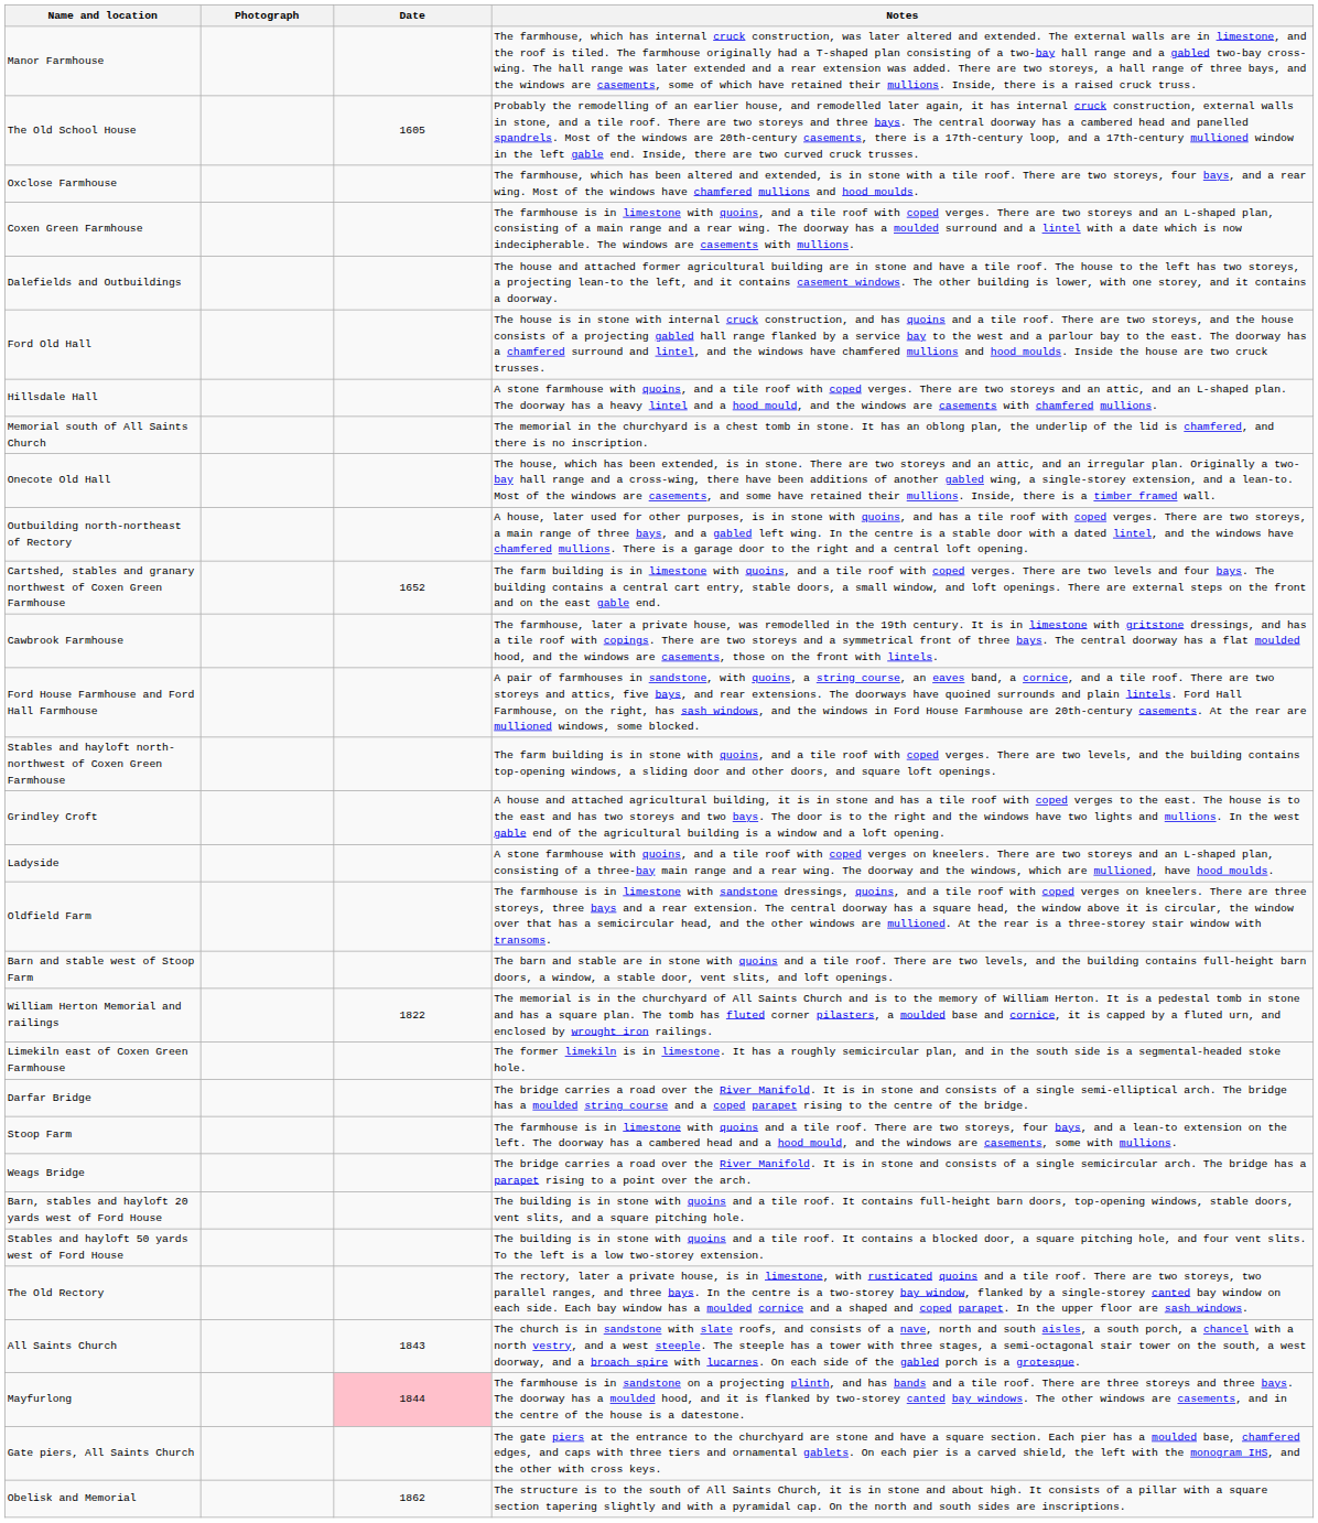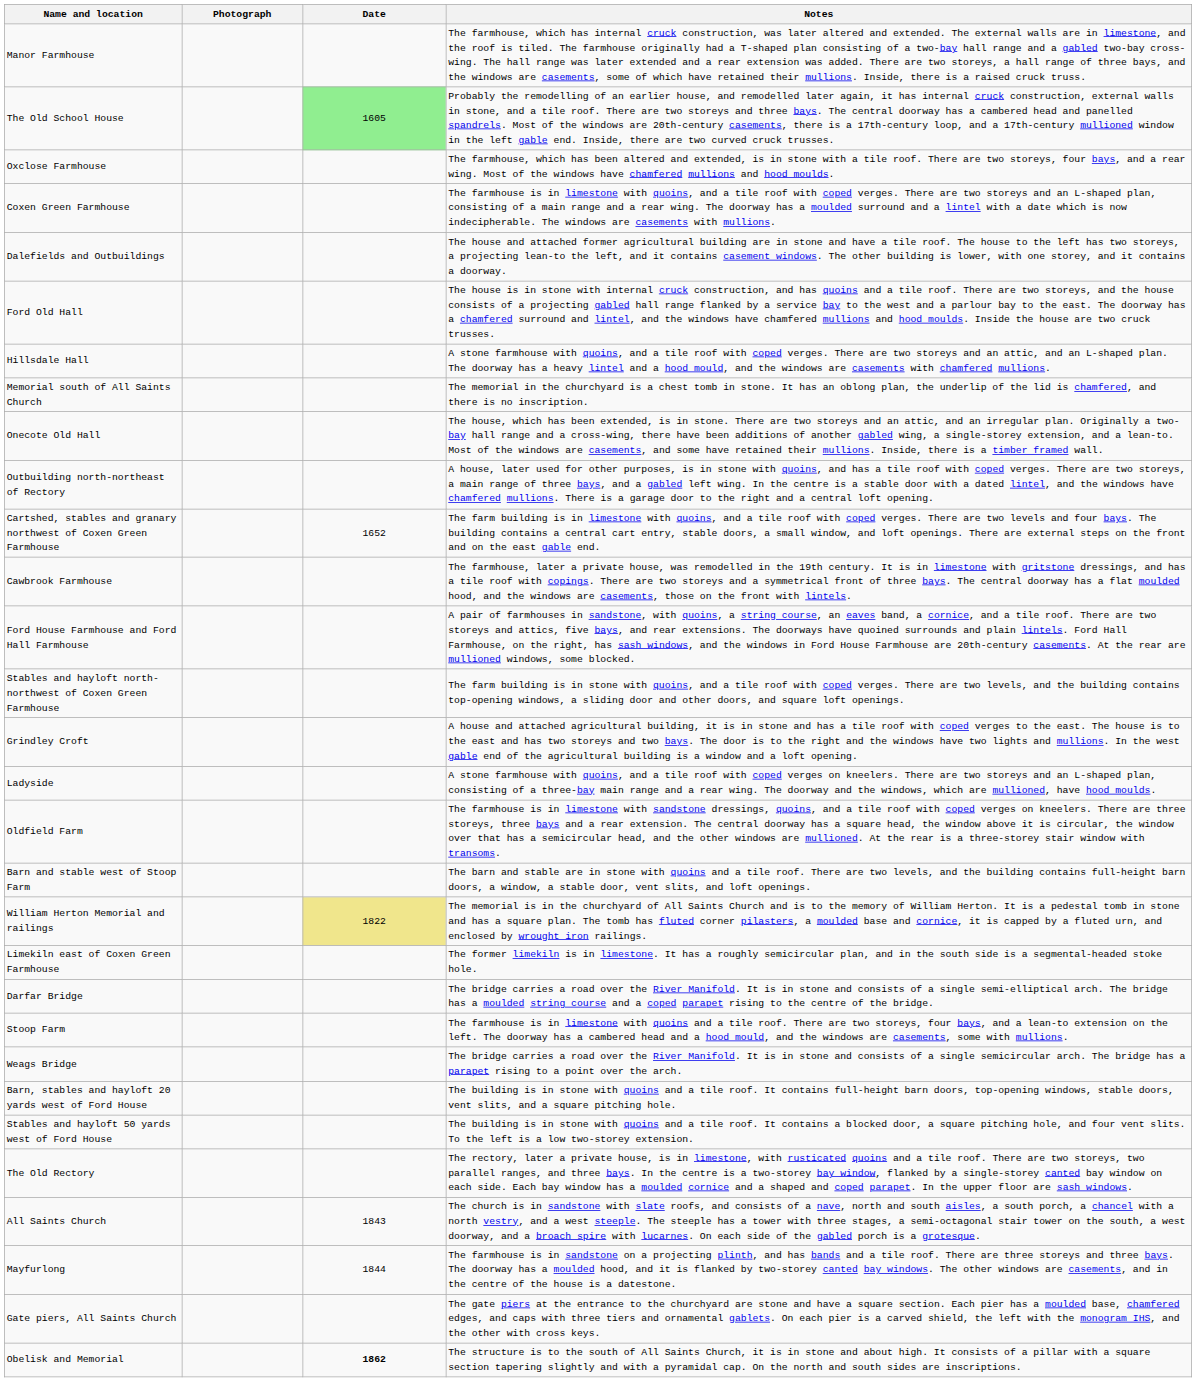The Old School House | Date: no background -> lightgreen background
William Herton Memorial and railings | Date: no background -> khaki background
Mayfurlong | Date: pink background -> no background
Obelisk and Memorial | Date: normal -> bold
